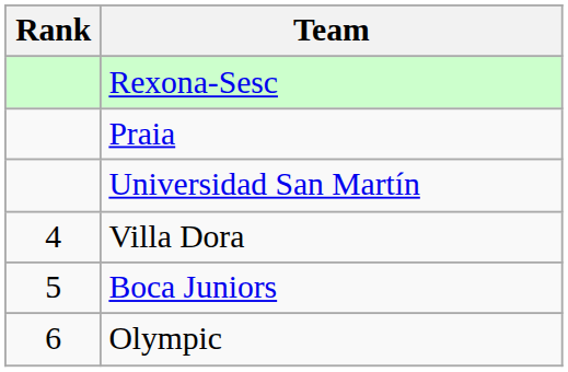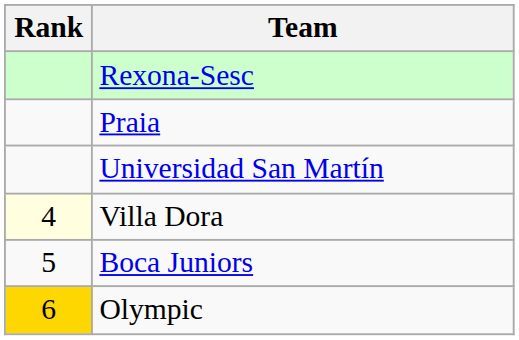Villa Dora | Rank: no background -> lightyellow background
Olympic | Rank: no background -> gold background
